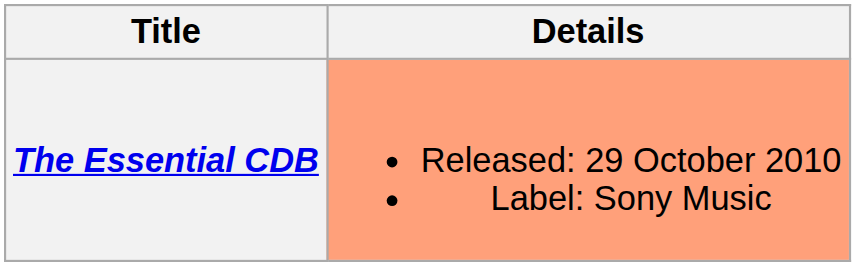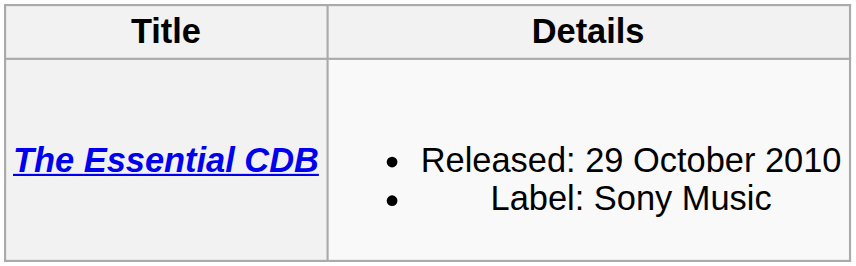The Essential CDB | Details: lightsalmon background -> no background
